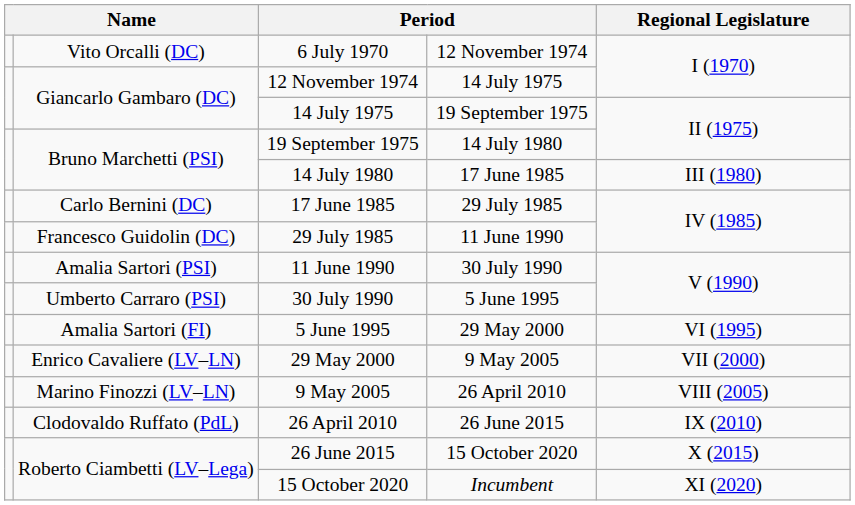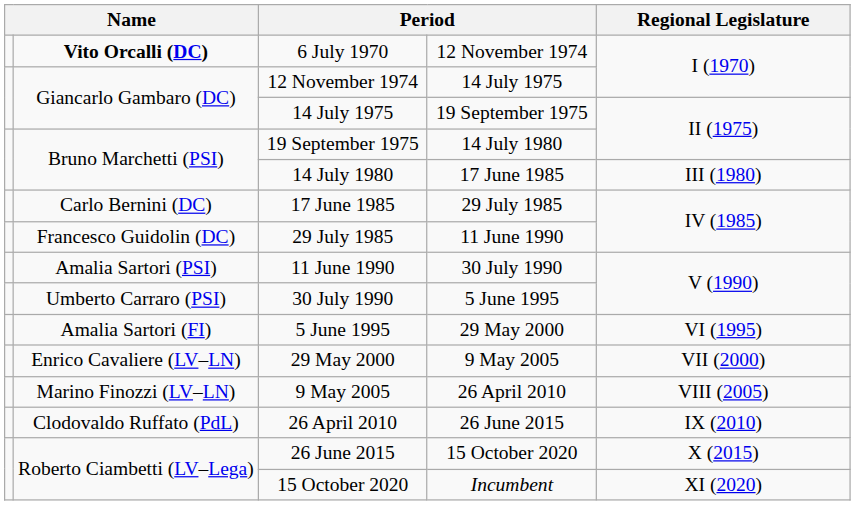6 July 1970 | column 2: normal -> bold
